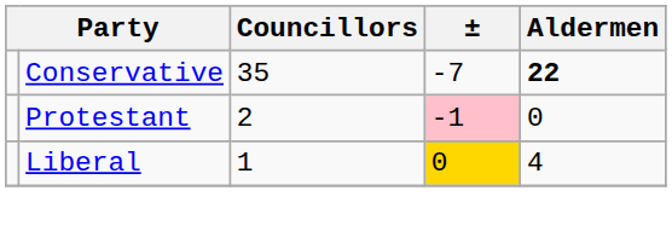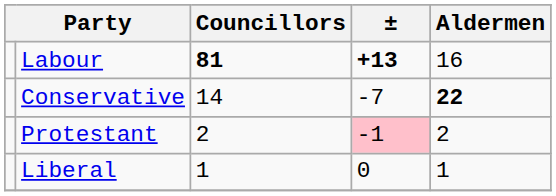+ row: Labour | 81 | +13 | 16
Conservative | Councillors: 35 -> 14
Protestant | Aldermen: 0 -> 2
Liberal | ±: gold background -> no background
Liberal | Aldermen: 4 -> 1
